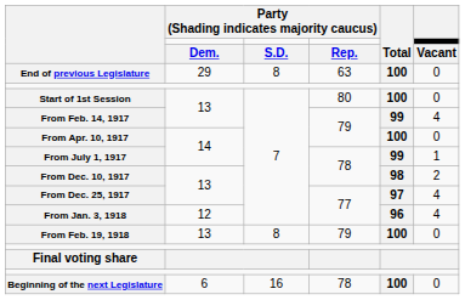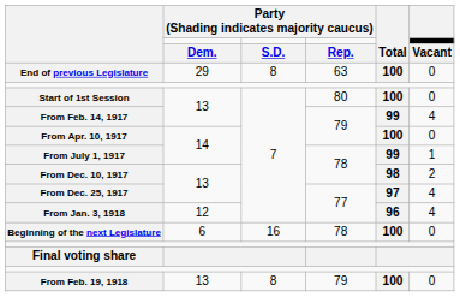rows swapped: From Feb. 19, 1918 <-> Beginning of the next Legislature
